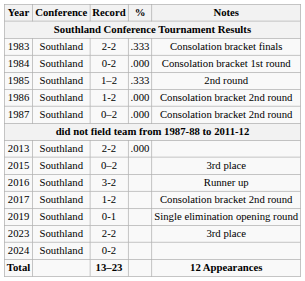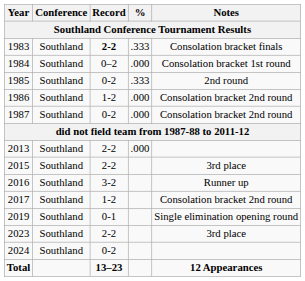1983 | Record / Southland Conference Tournament Results: normal -> bold
1984 | Record / Southland Conference Tournament Results: 0-2 -> 0–2
1985 | Record / Southland Conference Tournament Results: 1–2 -> 0-2
1987 | Record / Southland Conference Tournament Results: 0–2 -> 0-2
2015 | Record / Southland Conference Tournament Results: 0–2 -> 2-2
